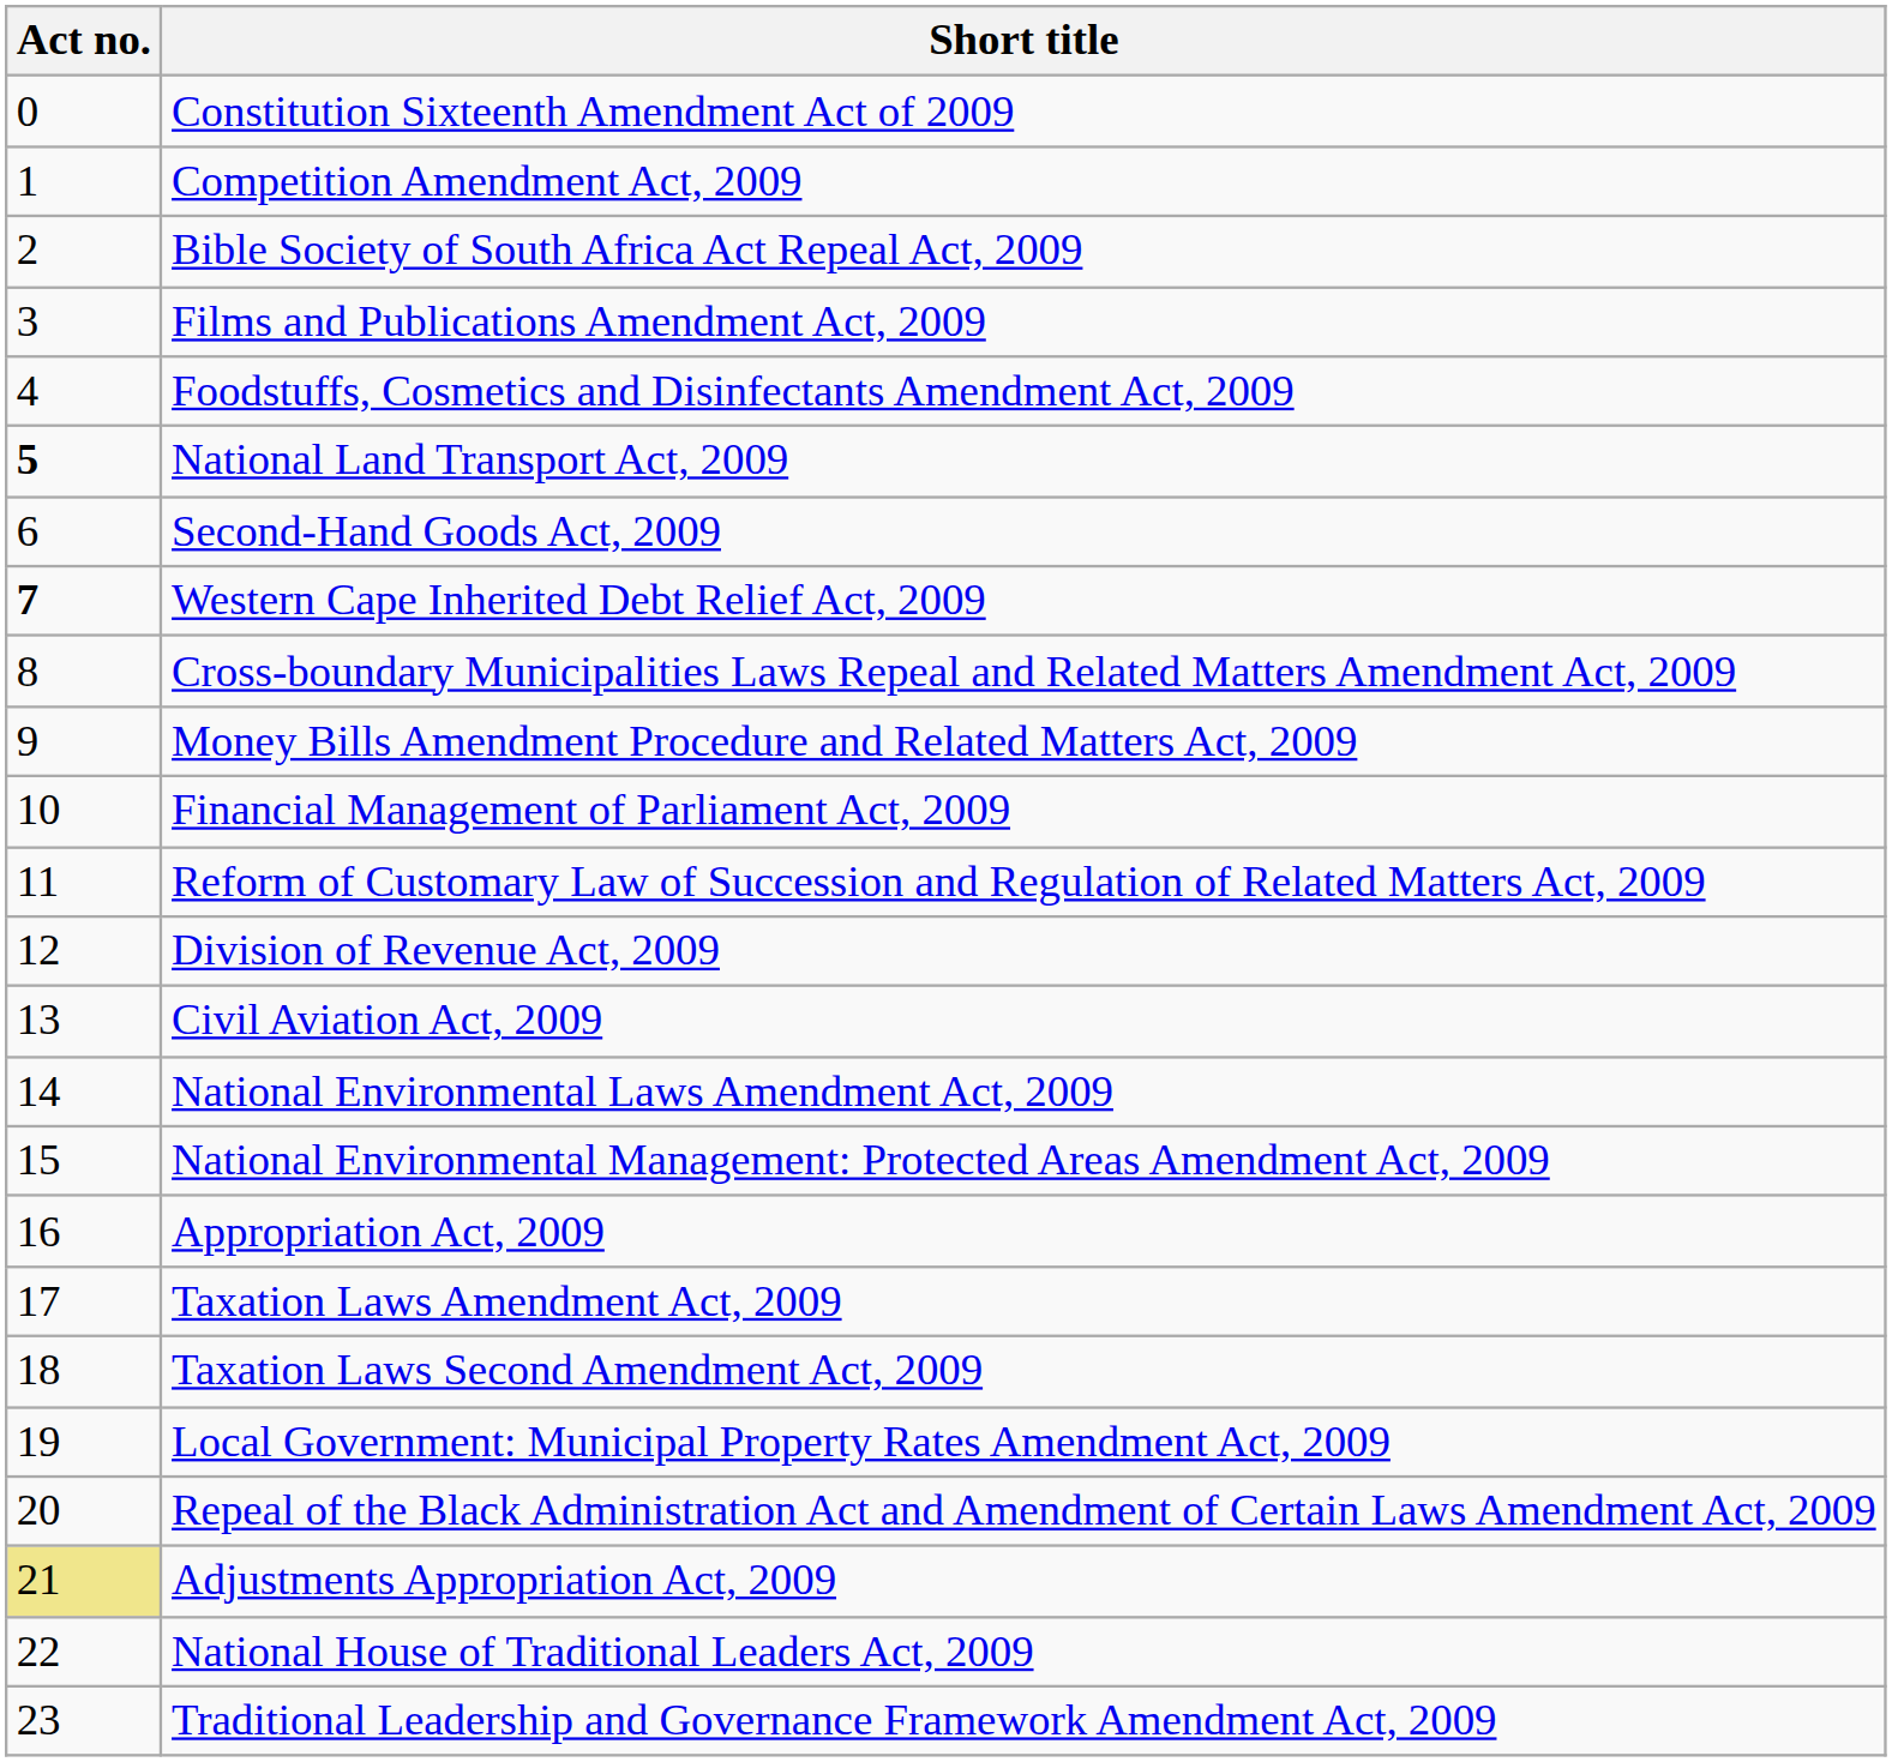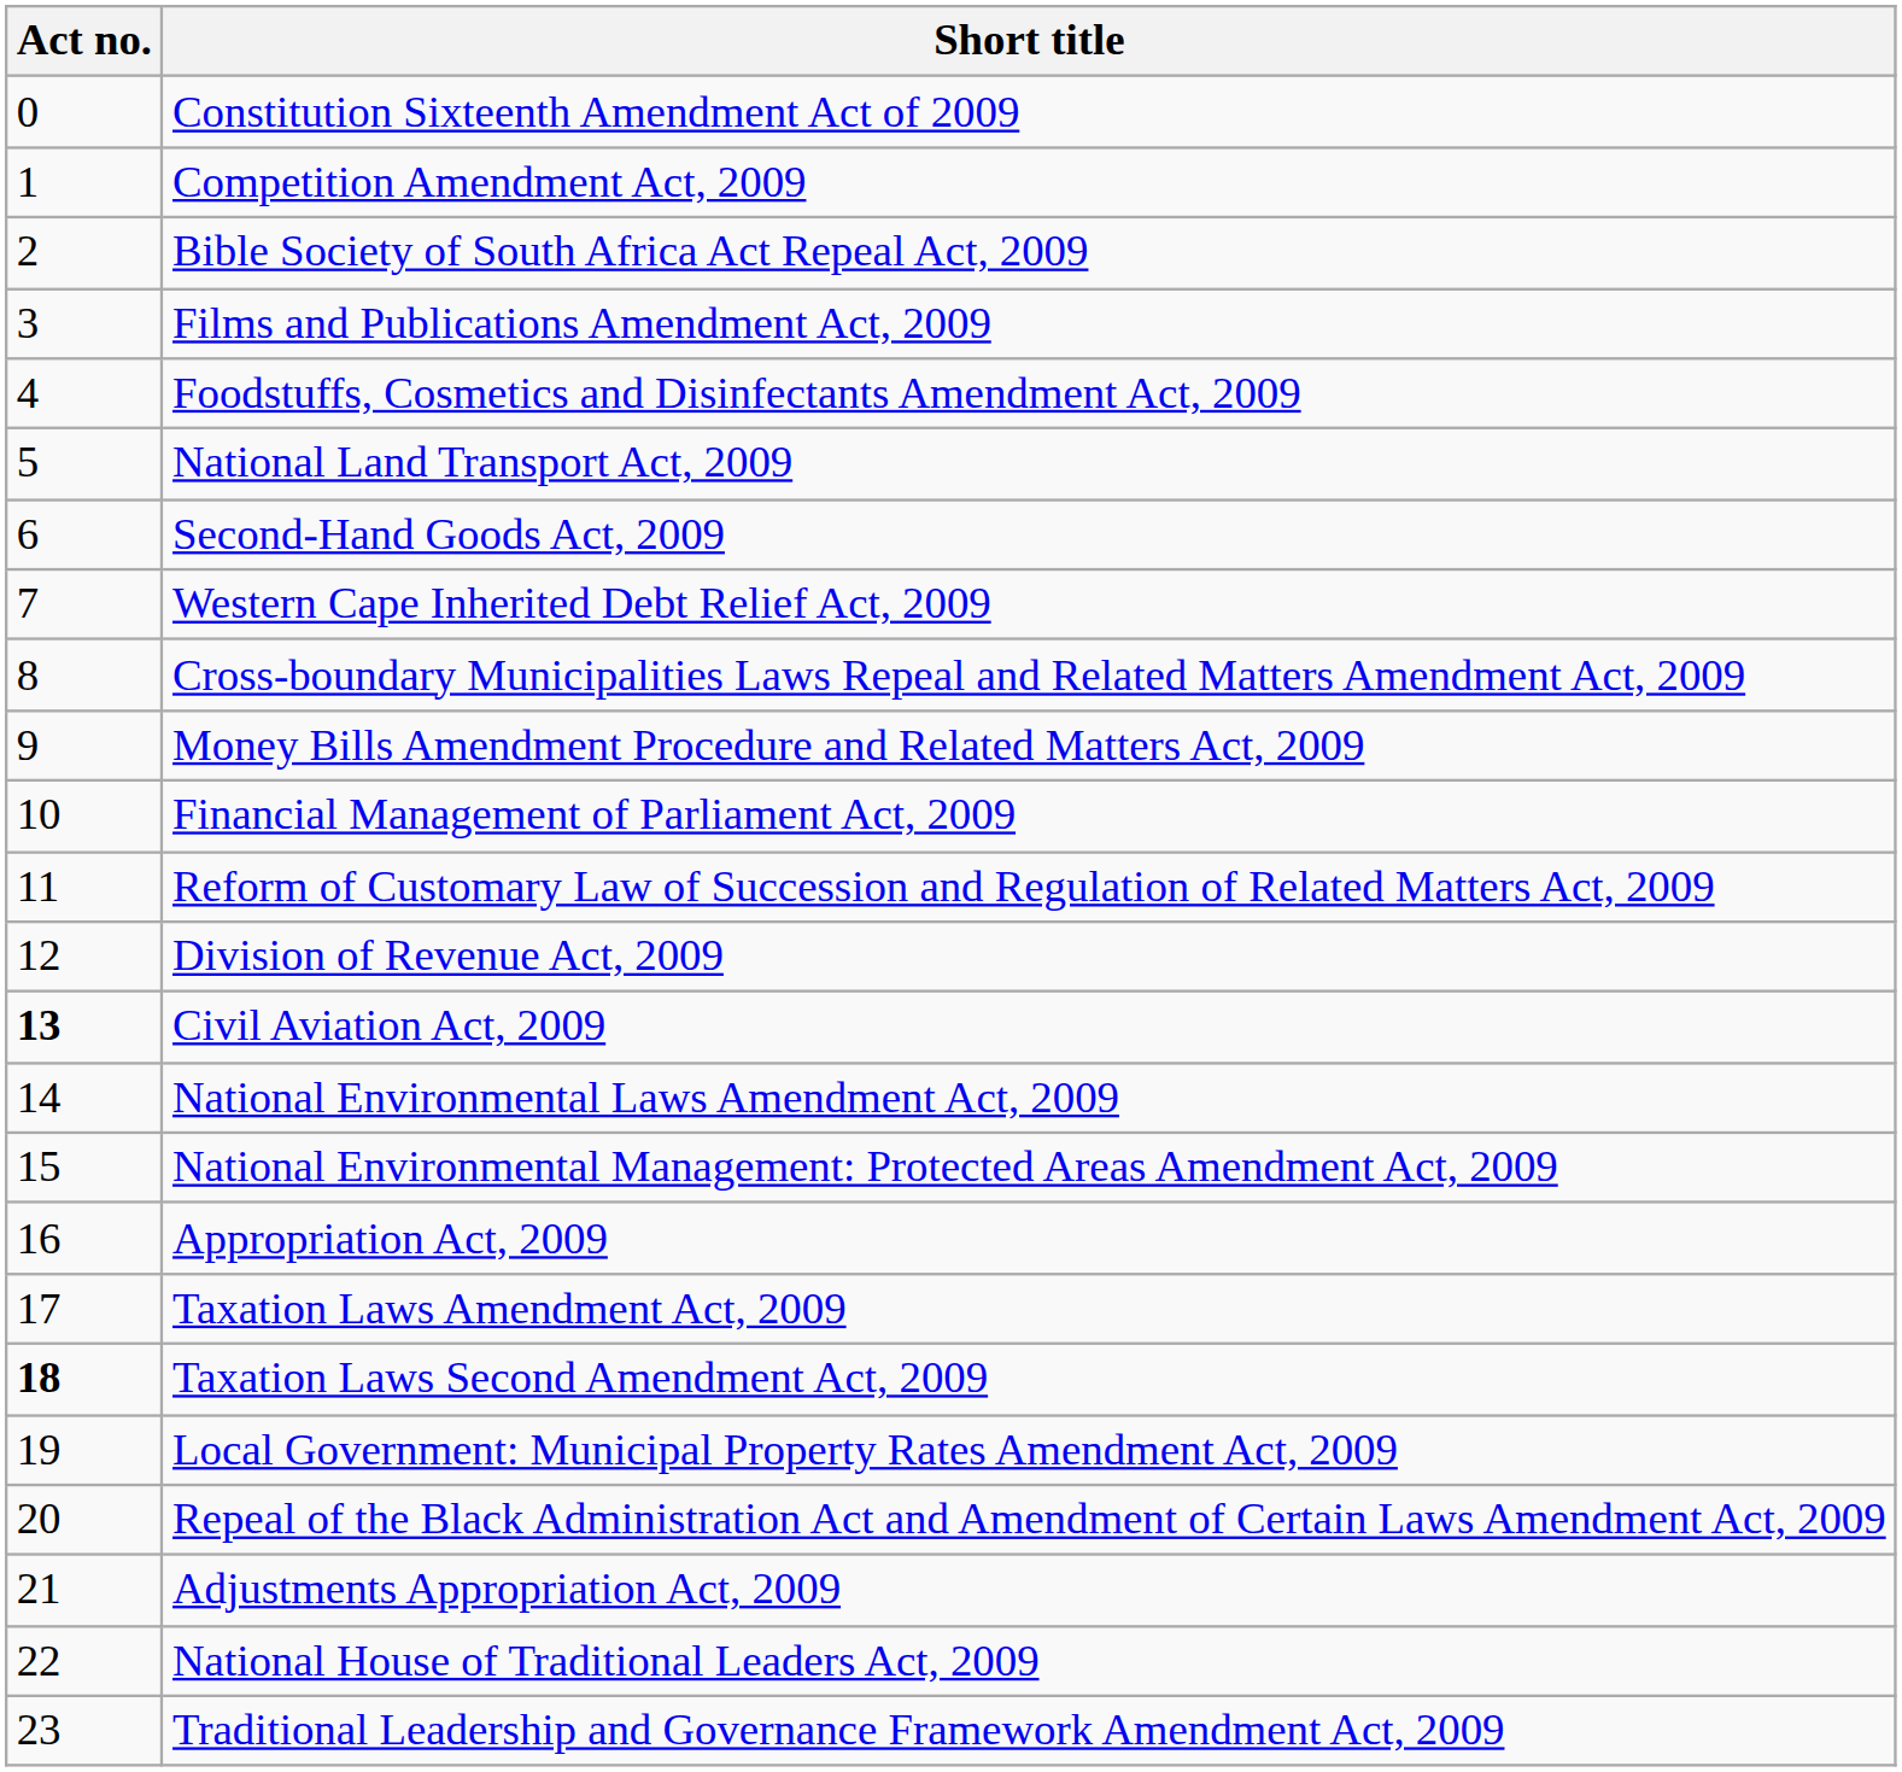National Land Transport Act, 2009 | Act no.: bold -> normal
Western Cape Inherited Debt Relief Act, 2009 | Act no.: bold -> normal
Civil Aviation Act, 2009 | Act no.: normal -> bold
Taxation Laws Second Amendment Act, 2009 | Act no.: normal -> bold
Adjustments Appropriation Act, 2009 | Act no.: khaki background -> no background
